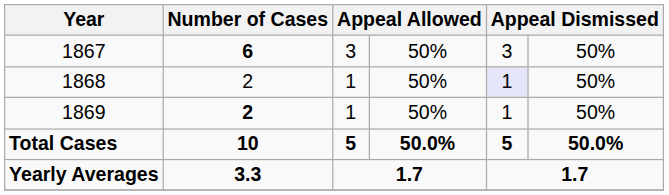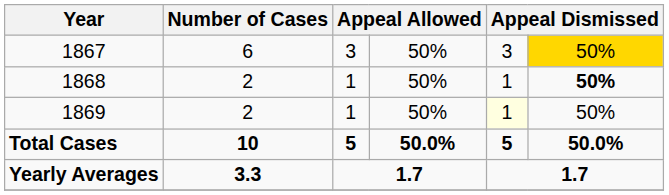1867 | Number of Cases: bold -> normal
1867 | column 6: no background -> gold background
1868 | column 5: lavender background -> no background
1868 | column 6: normal -> bold
1869 | Number of Cases: bold -> normal
1869 | column 5: no background -> lightyellow background
